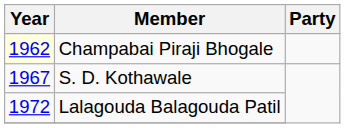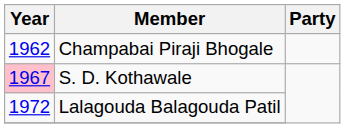Champabai Piraji Bhogale | Year: lightyellow background -> no background
S. D. Kothawale | Year: no background -> pink background
